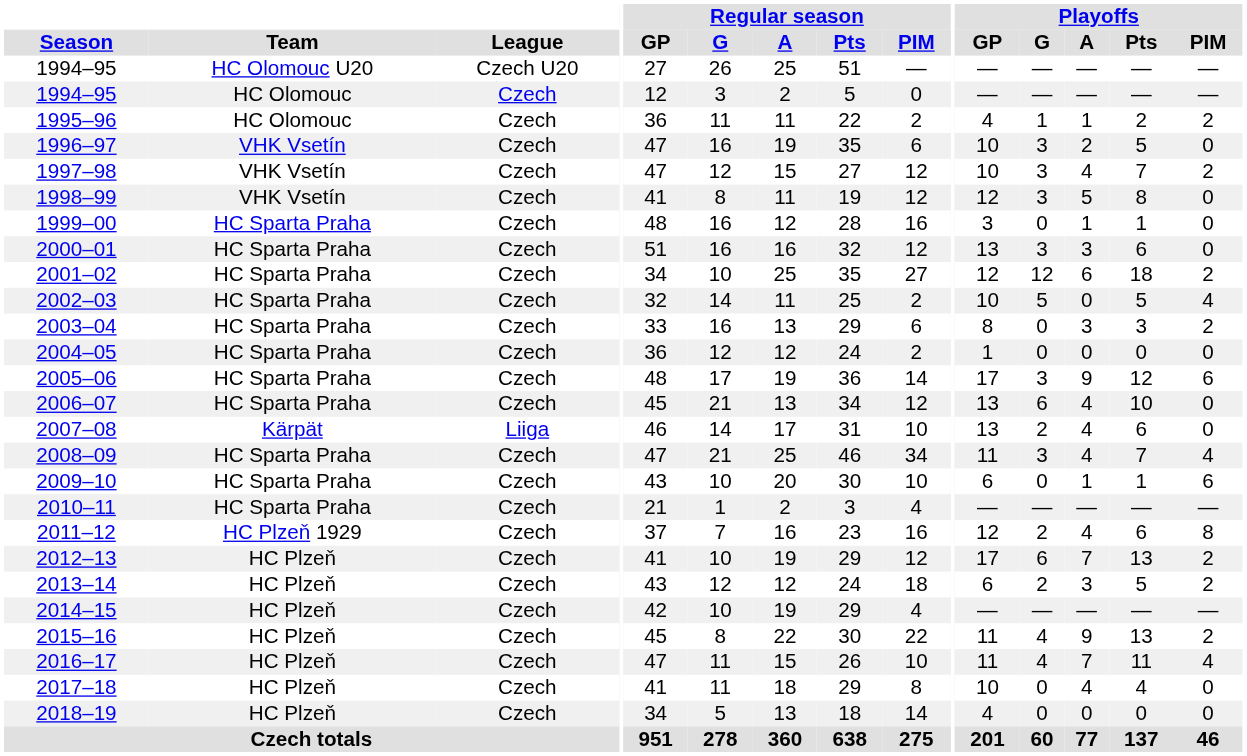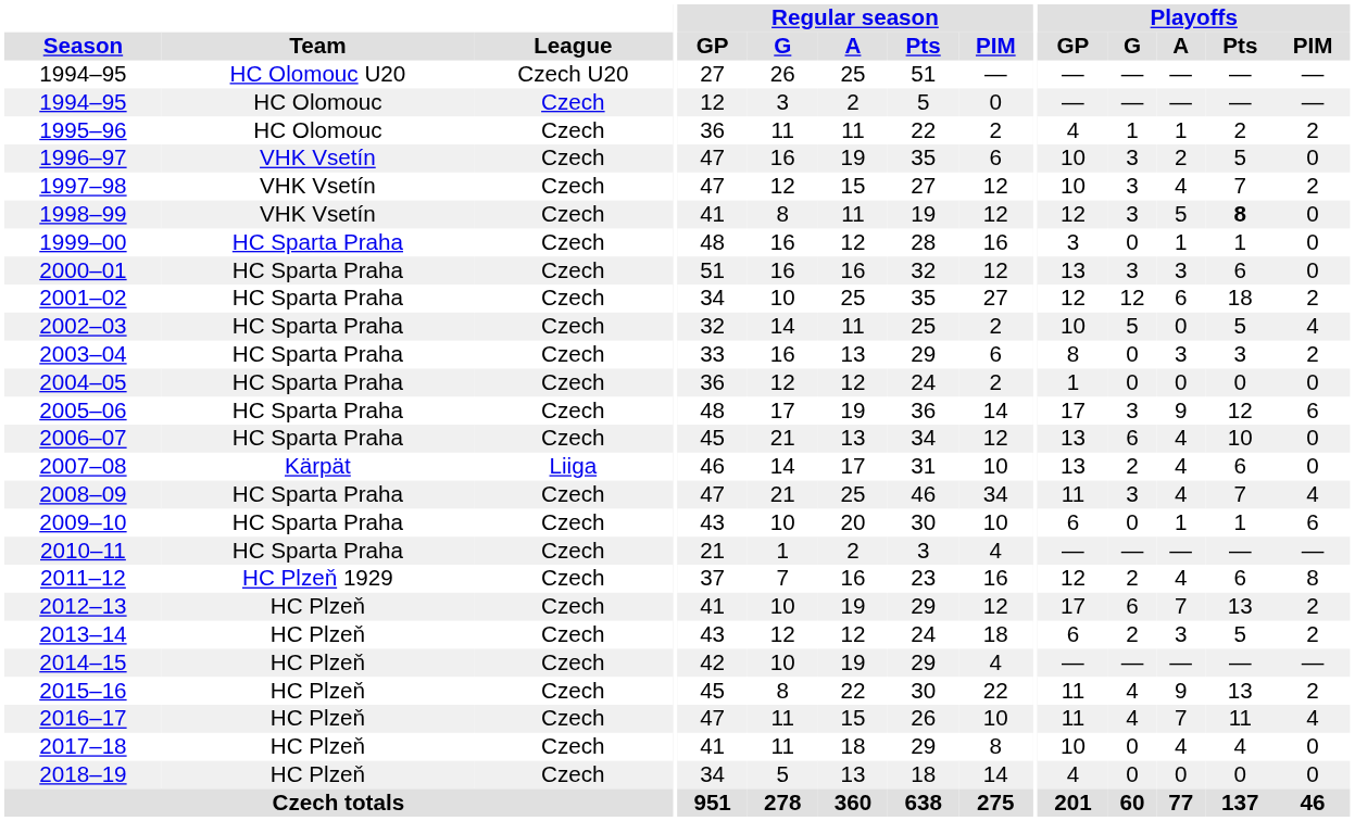1998–99 | Playoffs / Pts: normal -> bold
